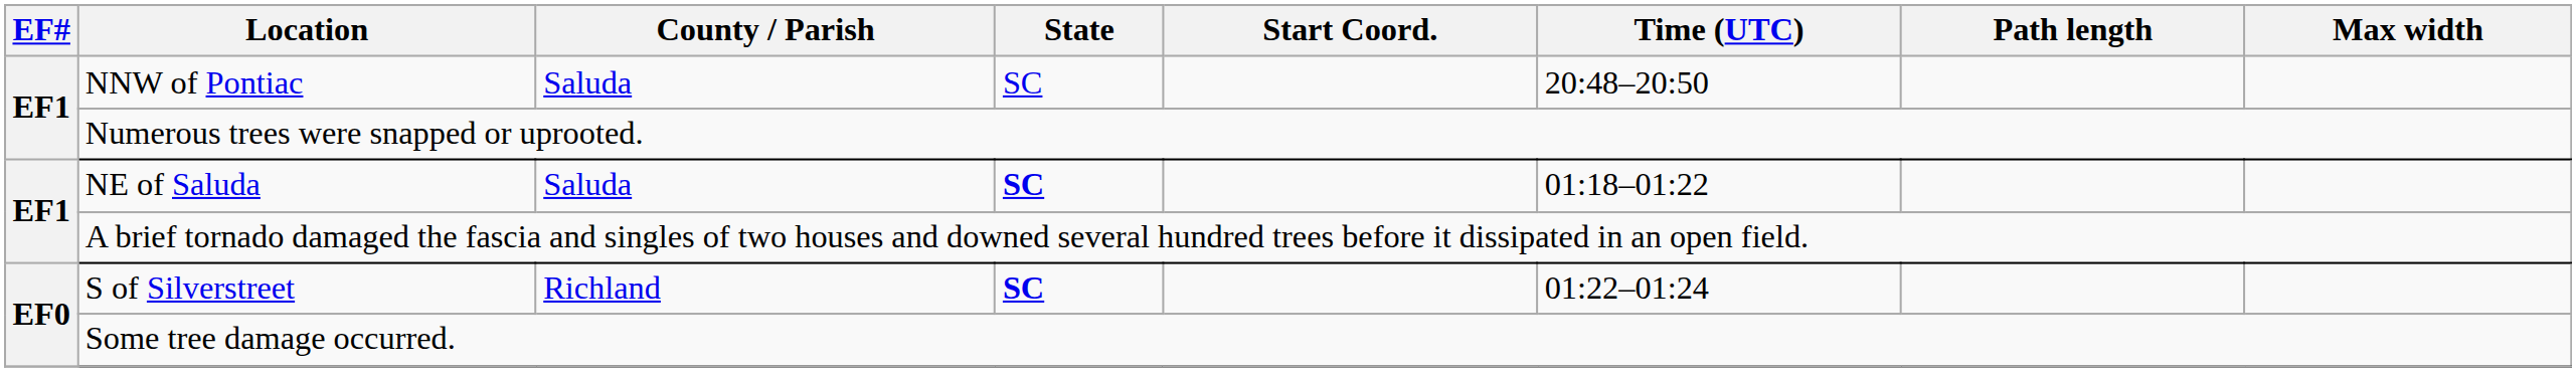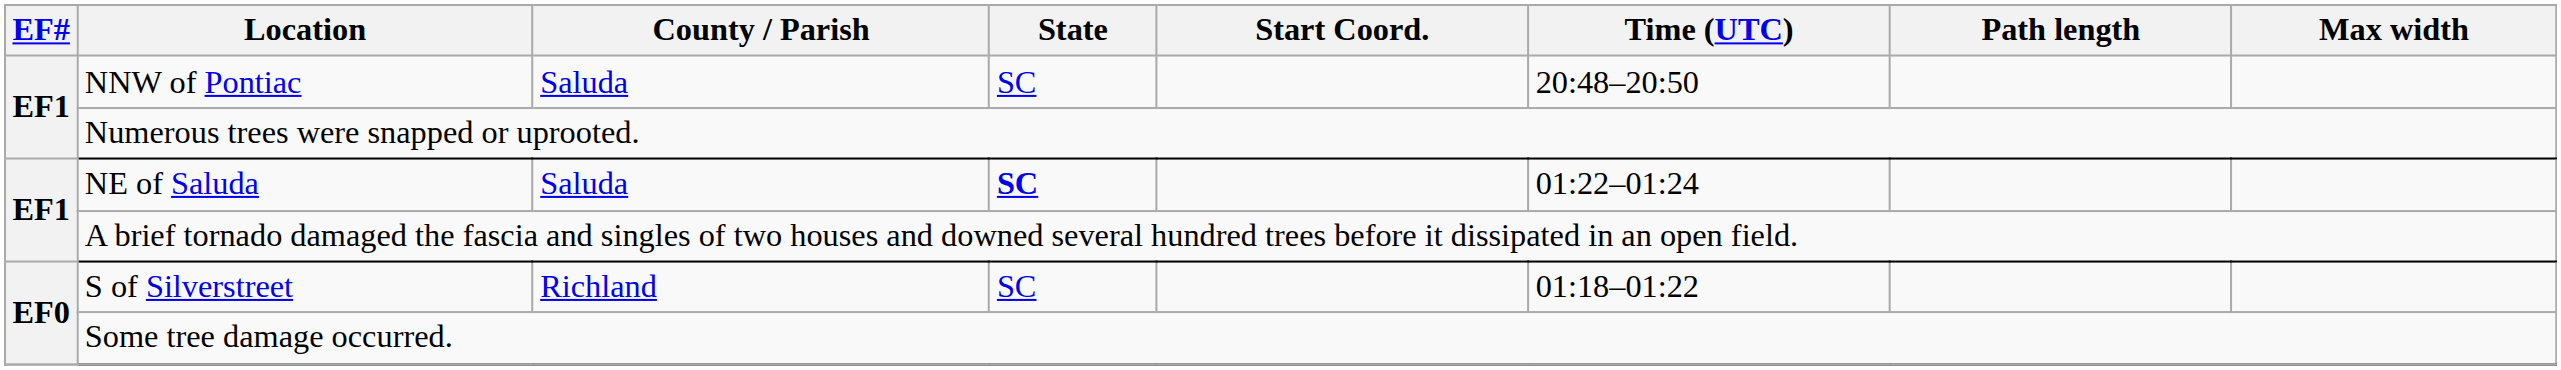NE of Saluda | Time (UTC): 01:18–01:22 -> 01:22–01:24
S of Silverstreet | State: bold -> normal
S of Silverstreet | Time (UTC): 01:22–01:24 -> 01:18–01:22
